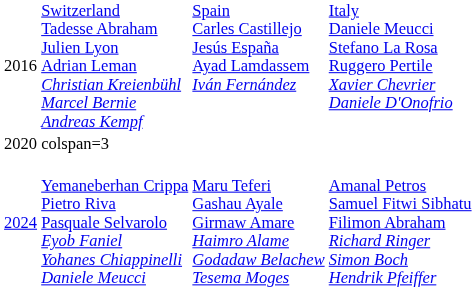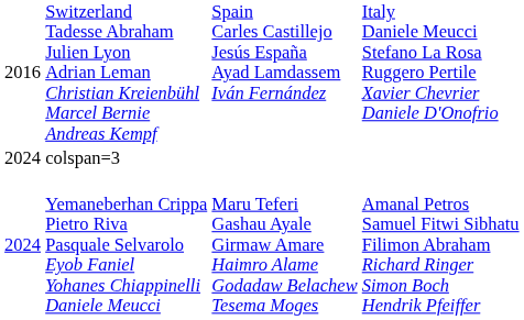colspan=3 | column 1: 2020 -> 2024
